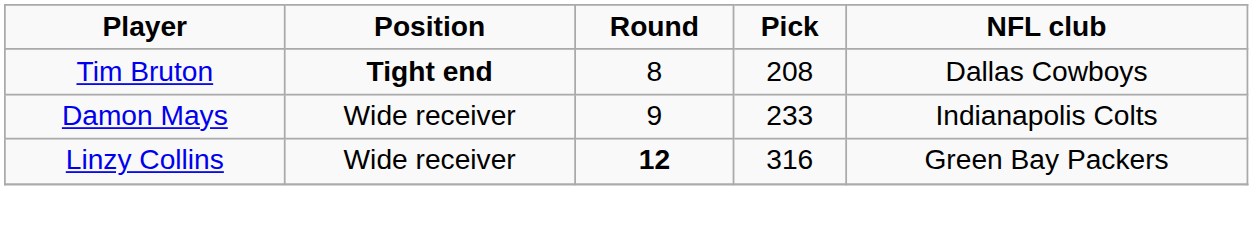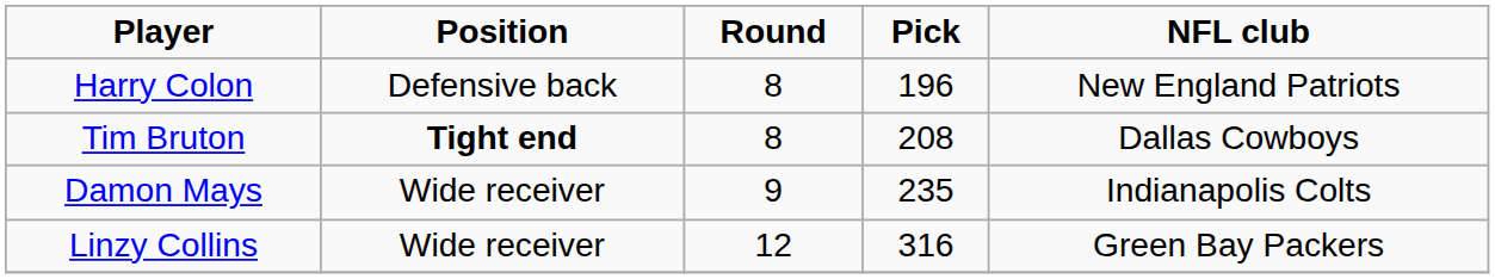+ row: Harry Colon | Defensive back | 8 | 196 | New England Patriots
Damon Mays | Pick: 233 -> 235
Linzy Collins | Round: bold -> normal
